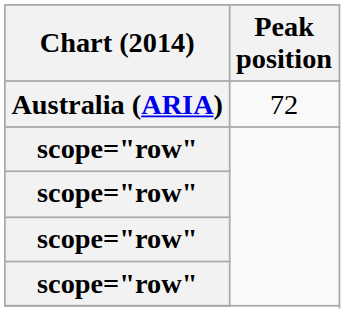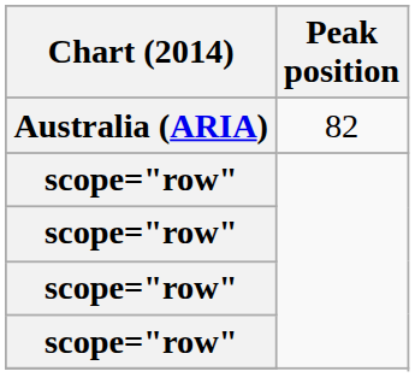Australia (ARIA) | Peak position: 72 -> 82
